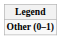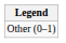row 2 | column 1: bold -> normal
